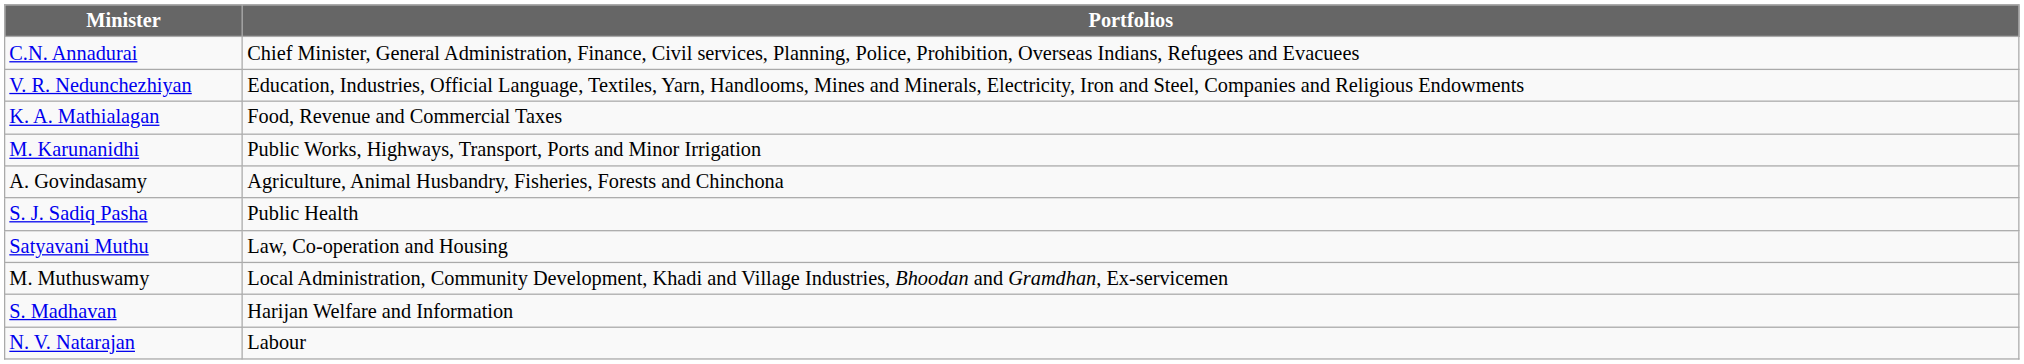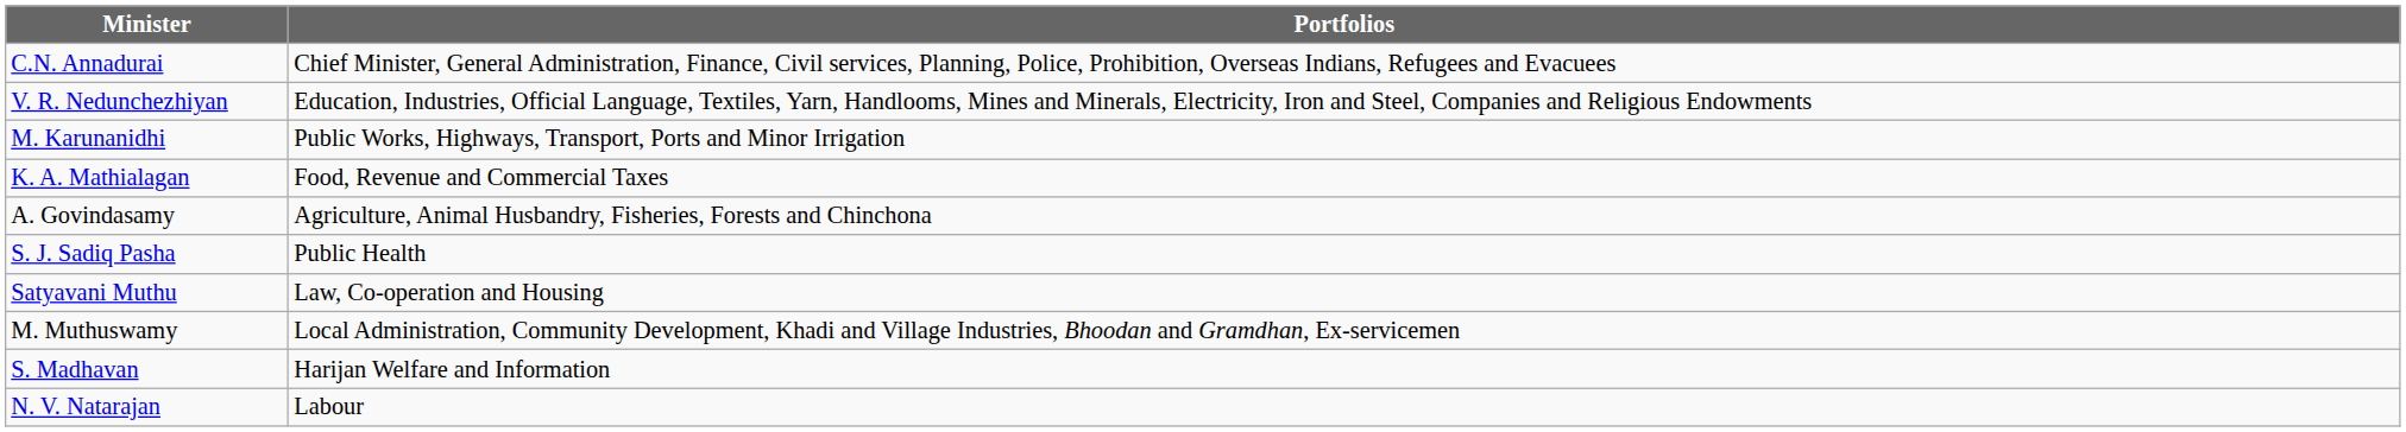rows swapped: M. Karunanidhi <-> K. A. Mathialagan
